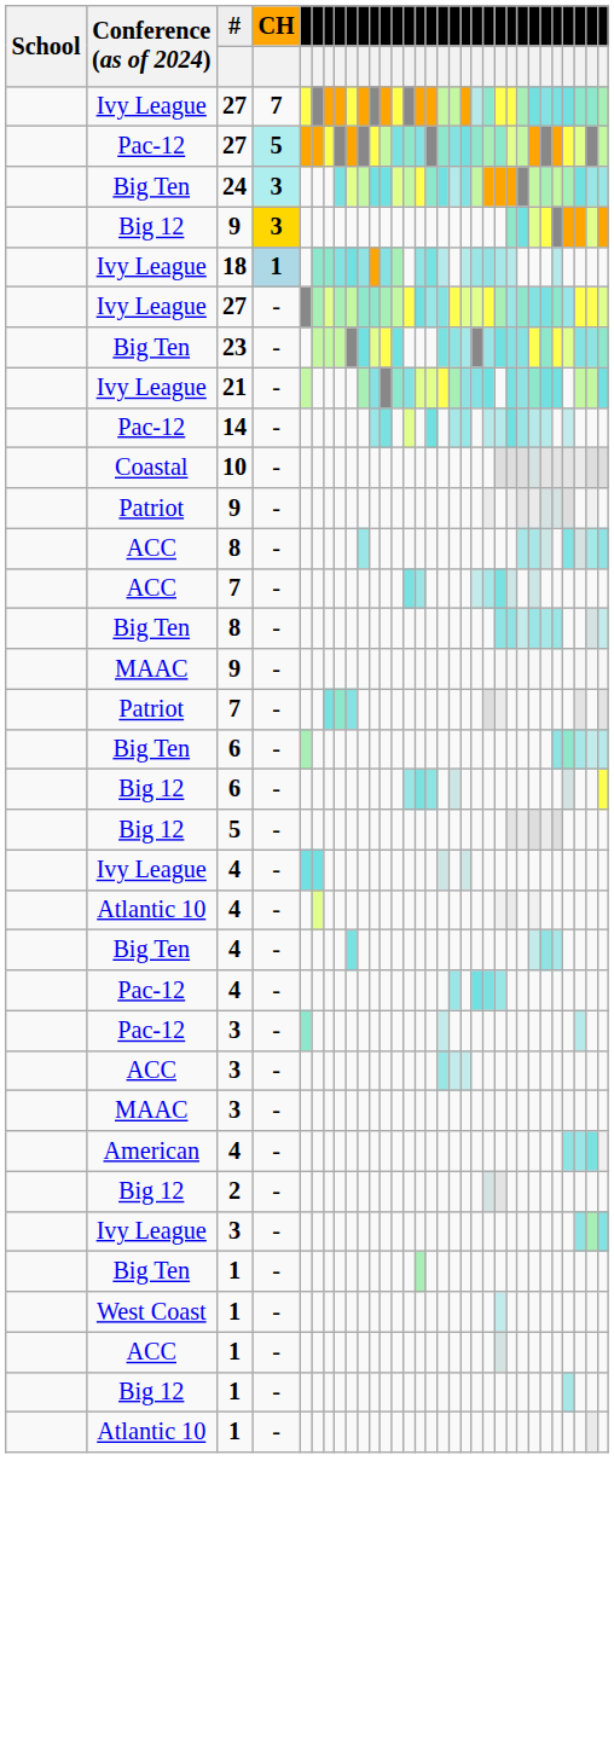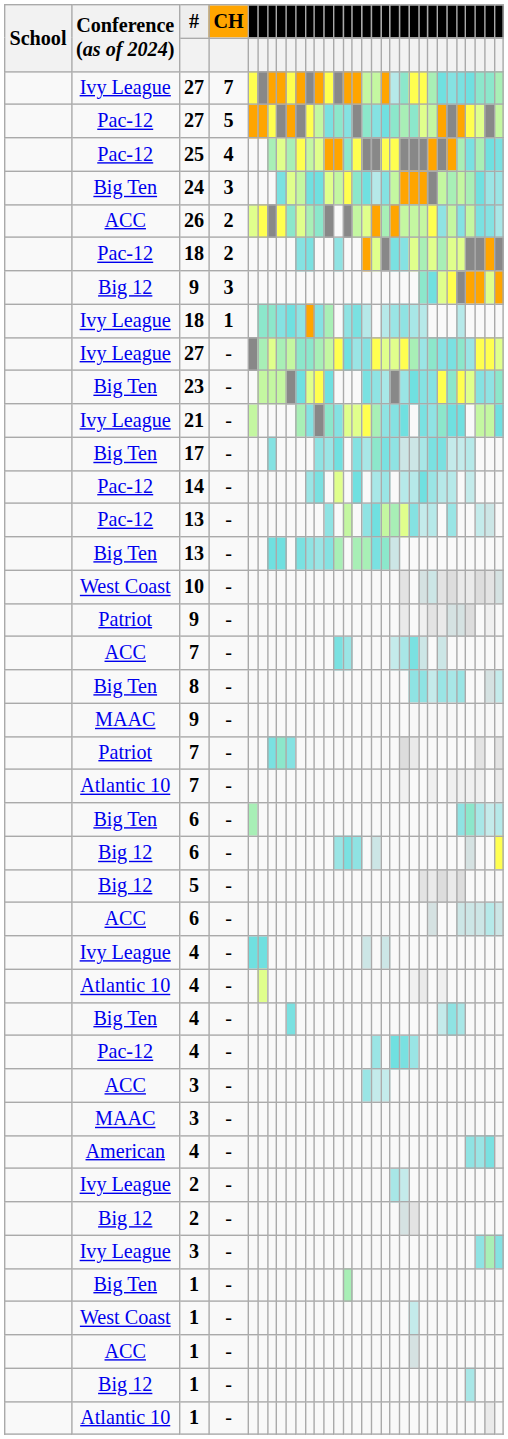Pac-12 / 27 | CH: paleturquoise background -> no background
+ row: Pac-12 | 25 | 4
24 | CH: paleturquoise background -> no background
+ row: ACC | 26 | 2
+ row: Pac-12 | 18 | 2
Big 12 / 9 | CH: gold background -> no background
Ivy League / 18 | CH: lightblue background -> no background
+ row: Big Ten | 17 | -
+ row: Pac-12 | 13 | -
+ row: Big Ten | 13 | -
+ row: West Coast | 10 | -
- row: Coastal | 10 | -
- row: ACC | 8 | -
+ row: Atlantic 10 | 7 | -
+ row: ACC | 6 | -
- row: Pac-12 | 3 | -
+ row: Ivy League | 2 | -
